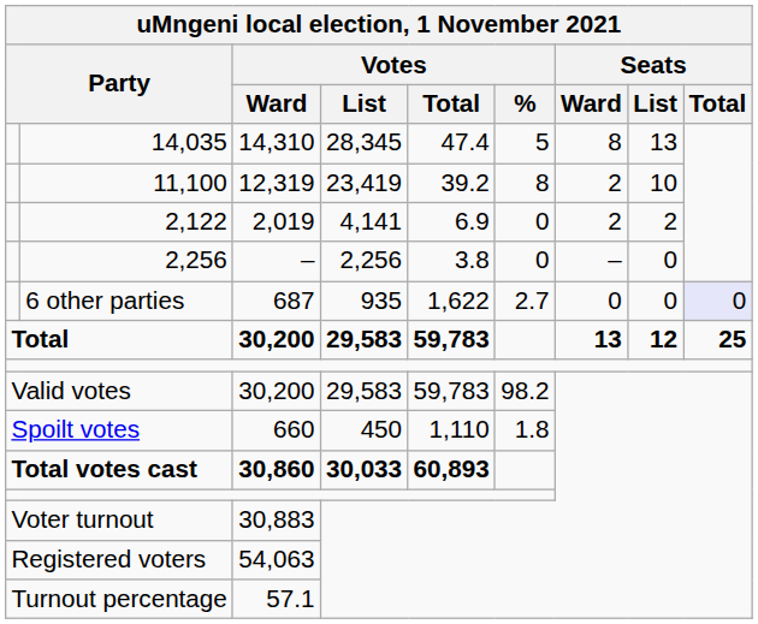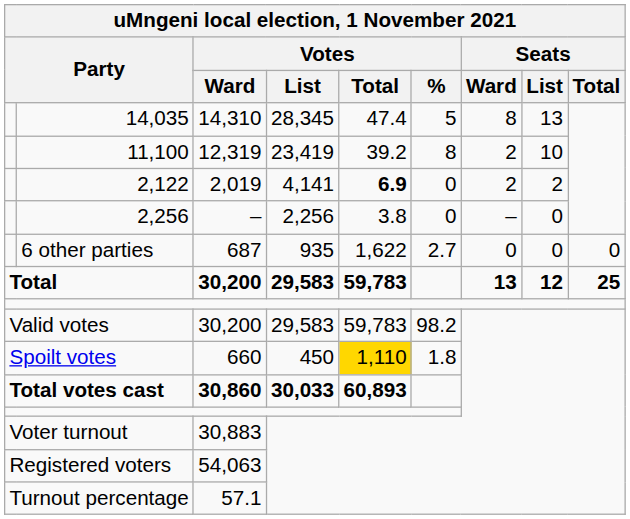2,122 | Votes / Total: normal -> bold
6 other parties | Seats / Total: lavender background -> no background
Spoilt votes | Votes / Total: no background -> gold background
